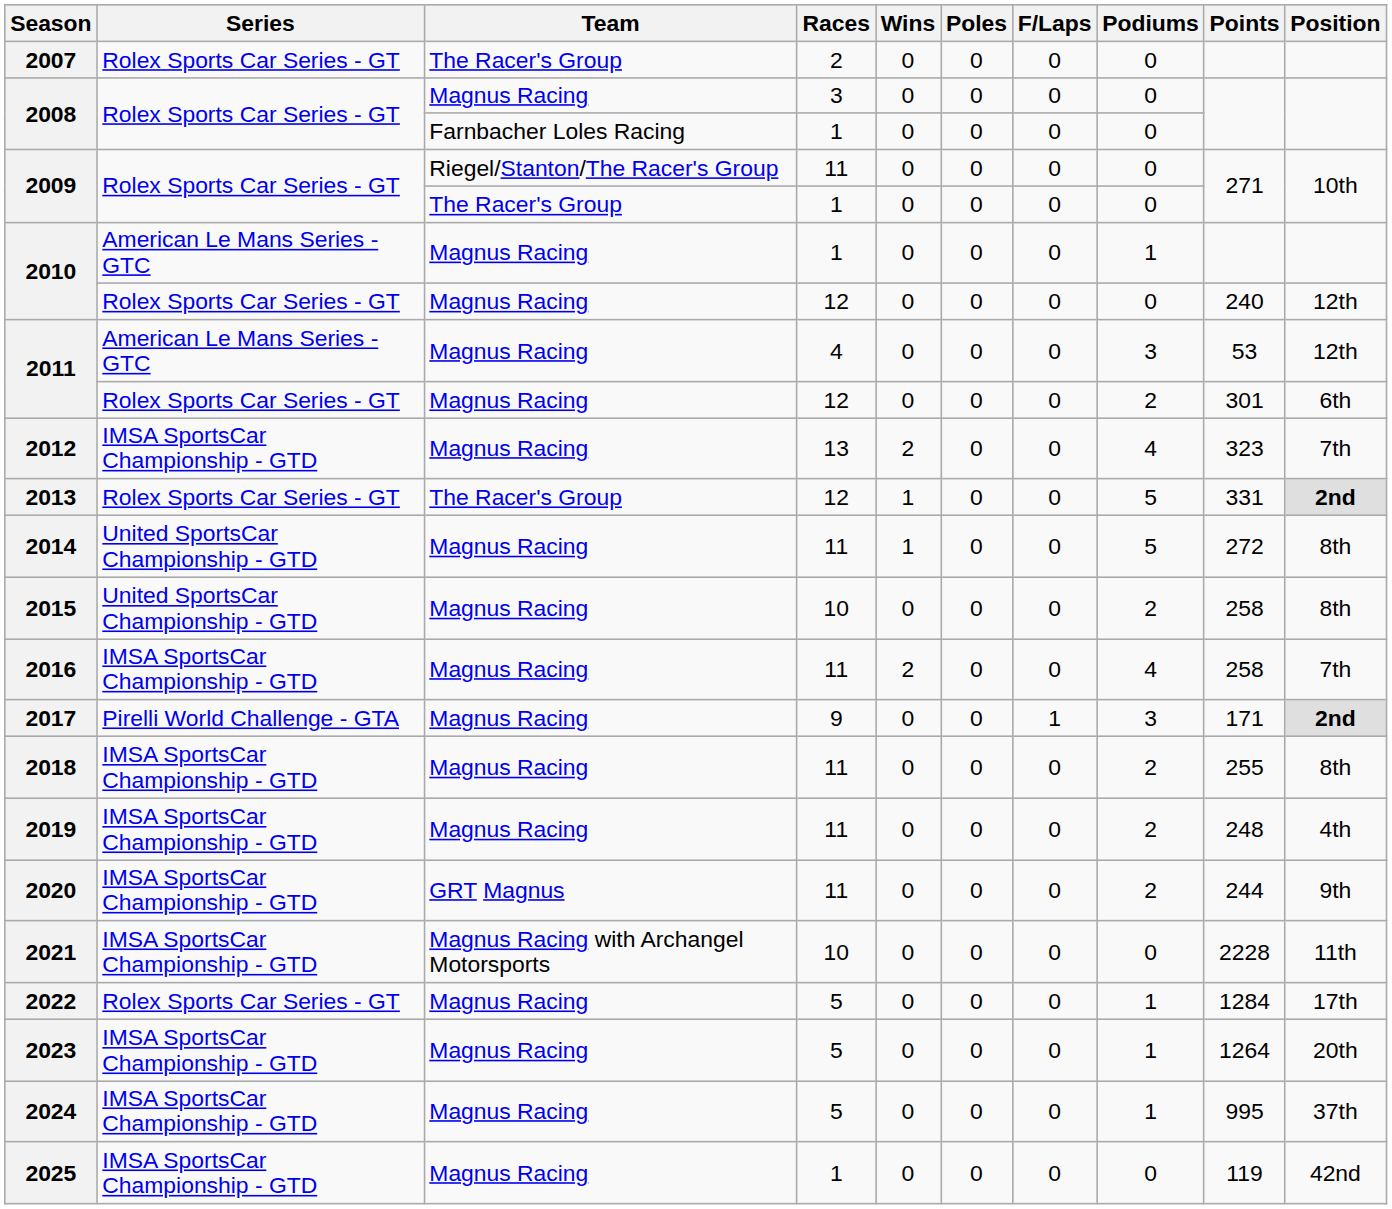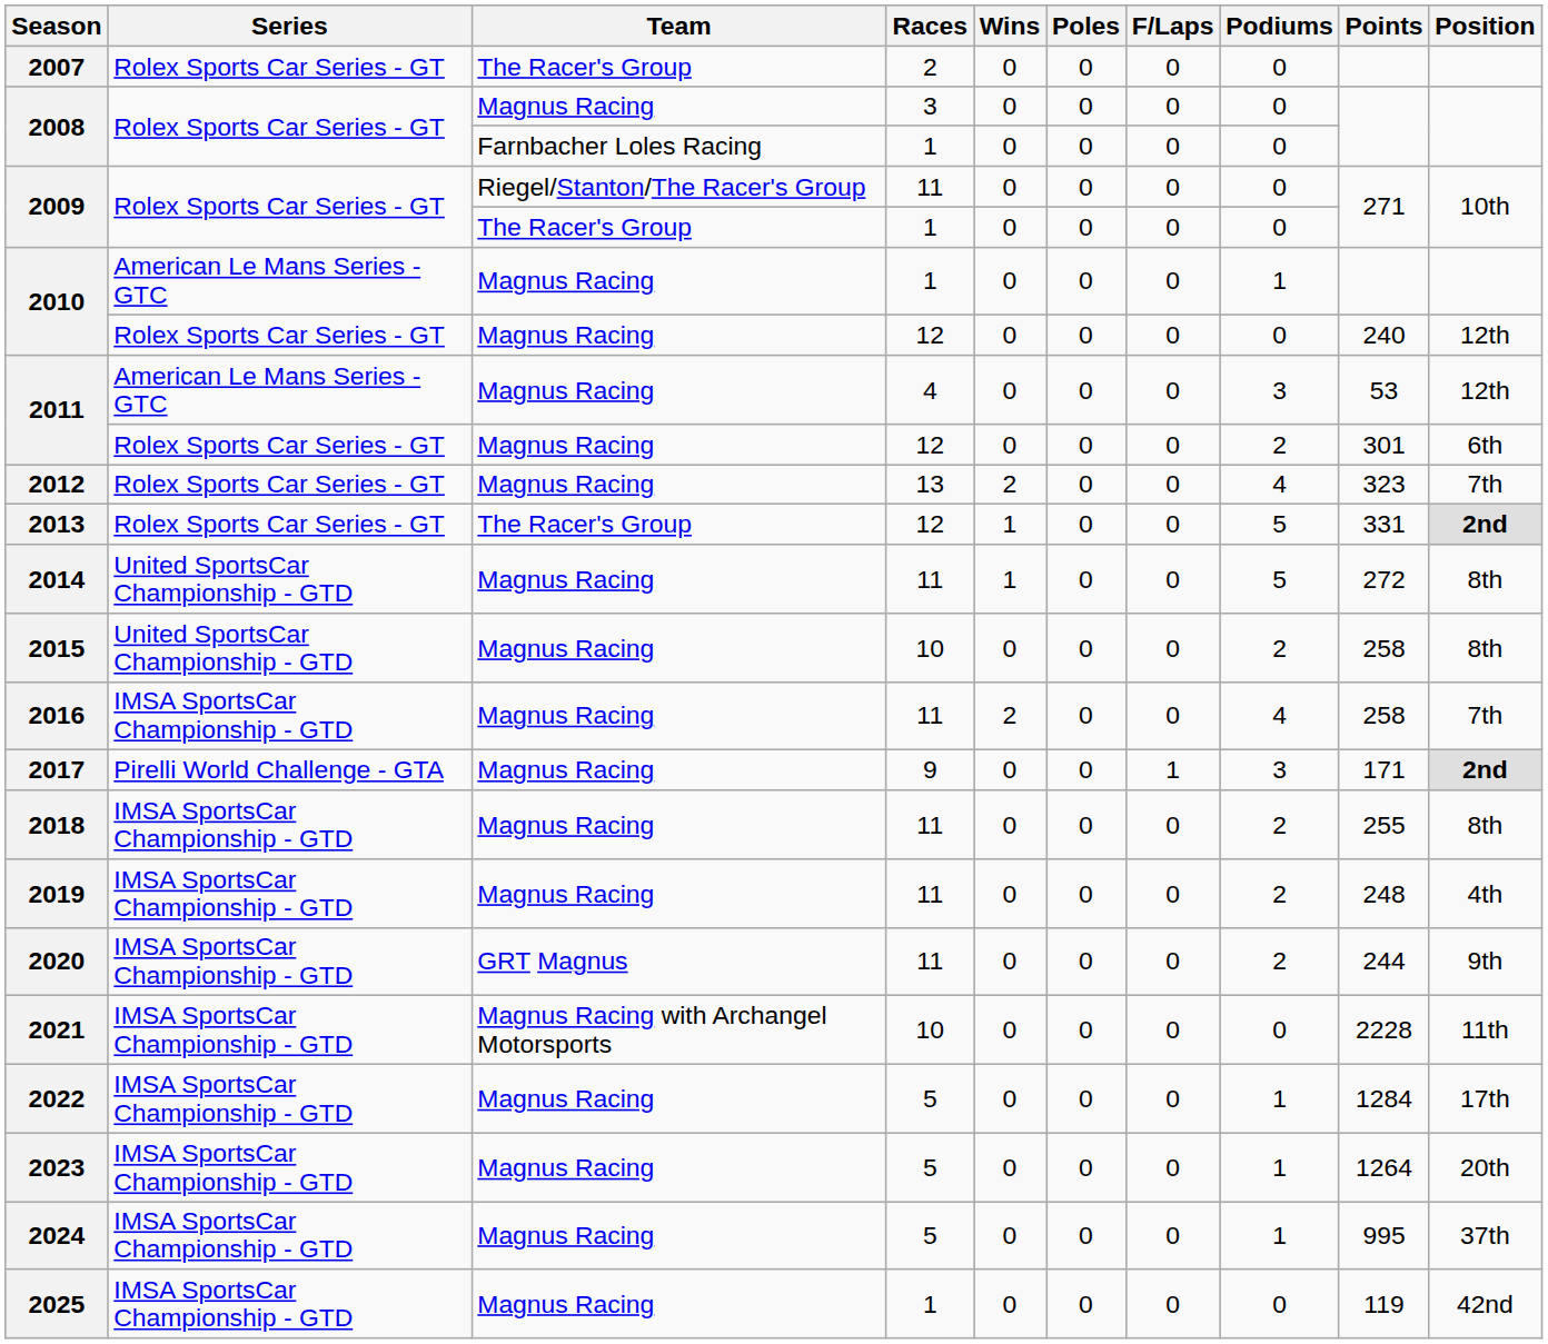2012 | Series: IMSA SportsCar Championship - GTD -> Rolex Sports Car Series - GT
2022 | Series: Rolex Sports Car Series - GT -> IMSA SportsCar Championship - GTD
